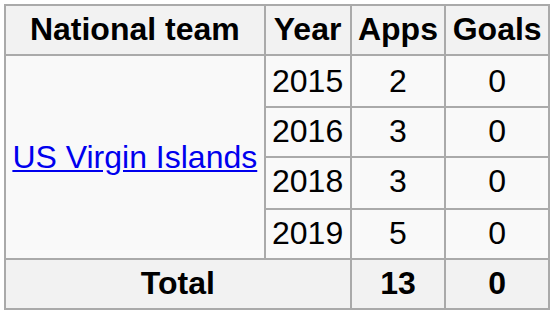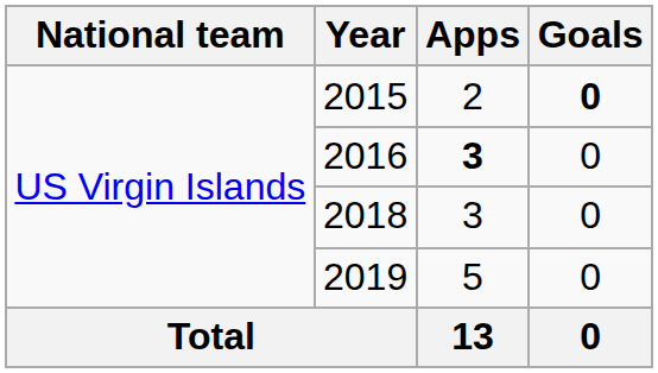2015 | Goals: normal -> bold
2016 | Apps: normal -> bold
